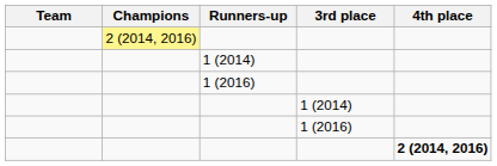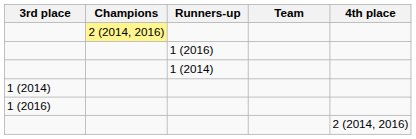columns swapped: Team <-> 3rd place
row 3 | Runners-up: 1 (2014) -> 1 (2016)
row 4 | Runners-up: 1 (2016) -> 1 (2014)
row 7 | 4th place: bold -> normal
